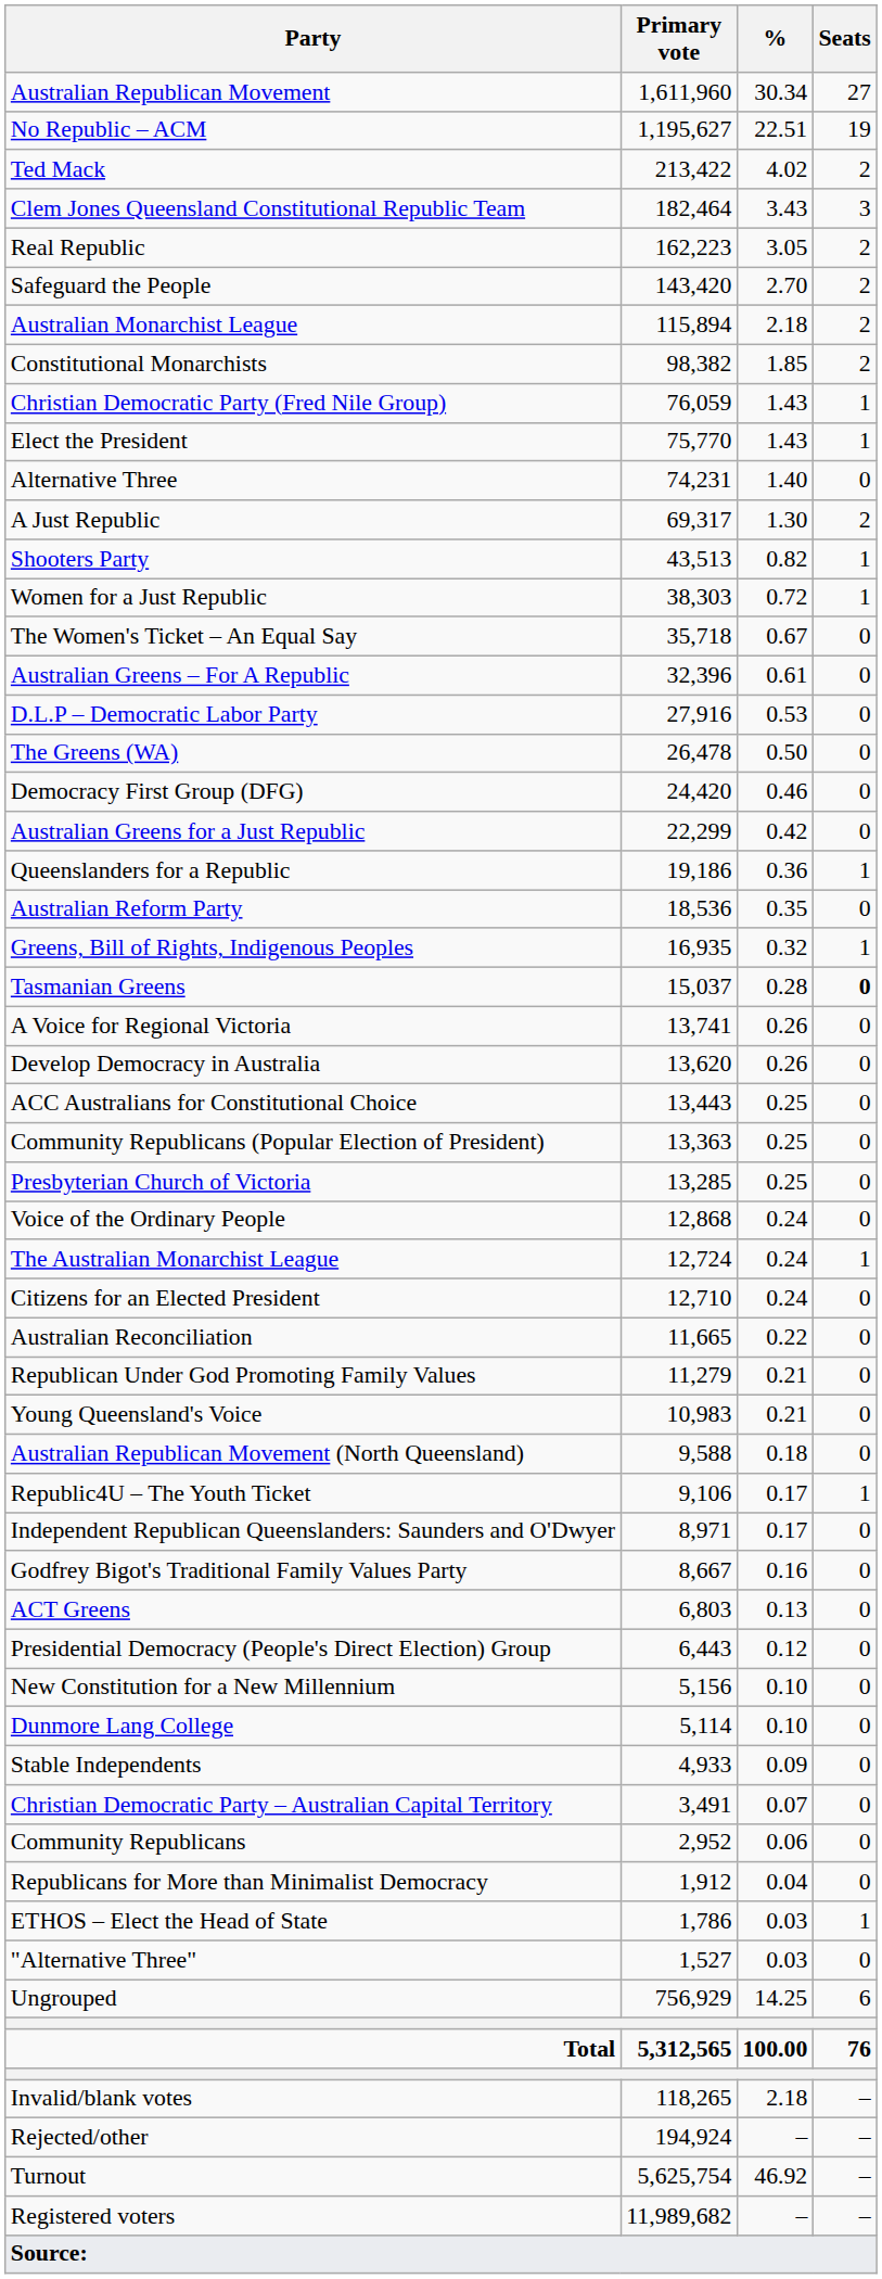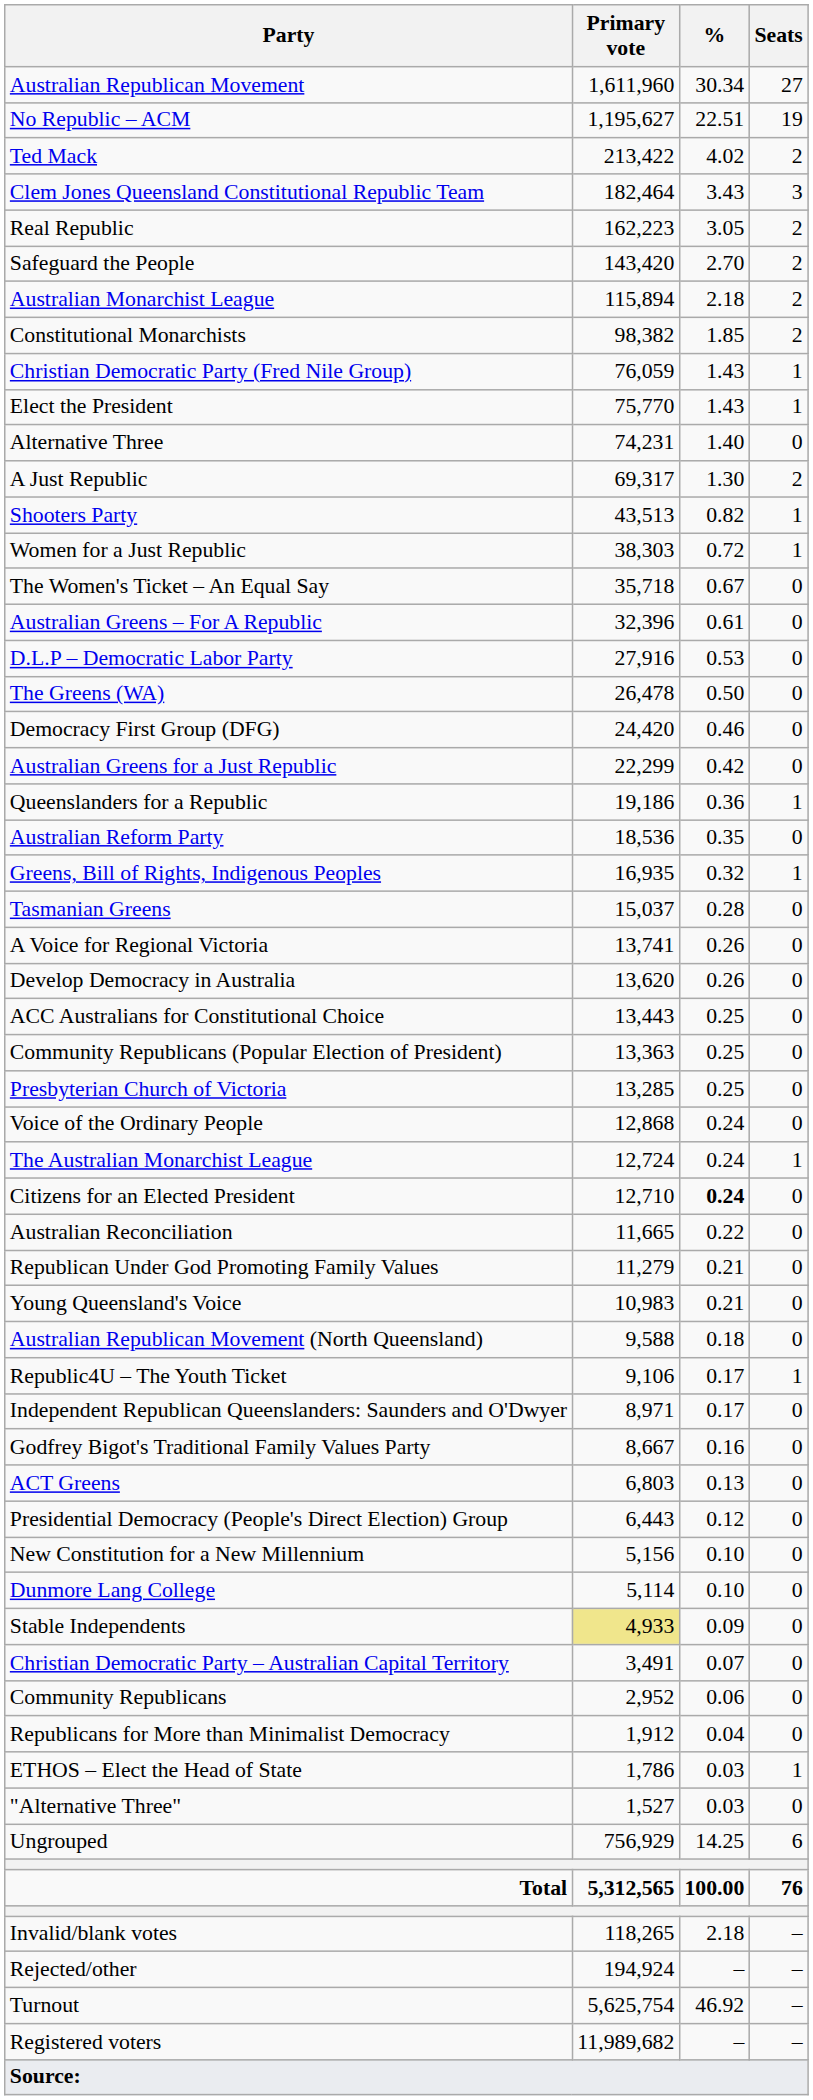Tasmanian Greens | Seats: bold -> normal
Citizens for an Elected President | %: normal -> bold
Stable Independents | Primary vote: no background -> khaki background
